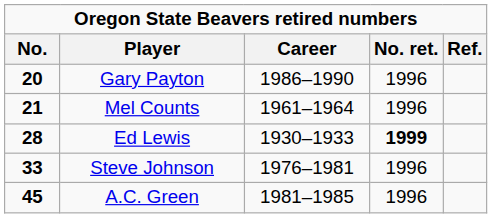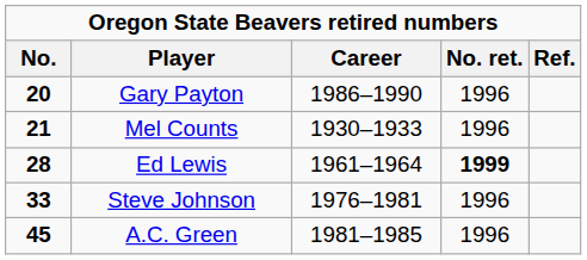Mel Counts | Career: 1961–1964 -> 1930–1933
Ed Lewis | Career: 1930–1933 -> 1961–1964
